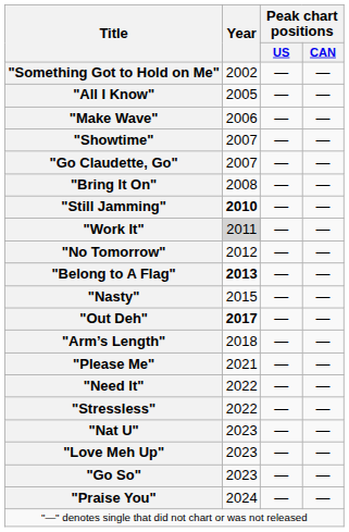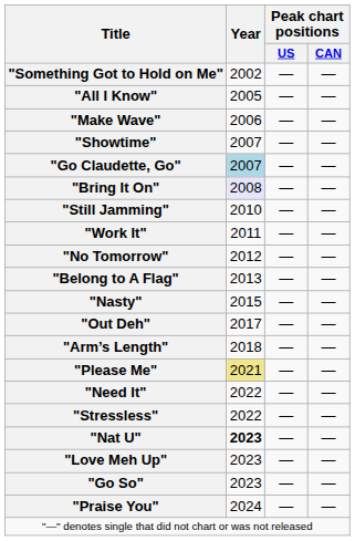"Go Claudette, Go" | Year: no background -> lightblue background
"Bring It On" | Year: no background -> lavender background
"Still Jamming" | Year: bold -> normal
"Work It" | Year: lightgrey background -> no background
"Belong to A Flag" | Year: bold -> normal
"Out Deh" | Year: bold -> normal
"Please Me" | Year: no background -> khaki background
"Nat U" | Year: normal -> bold
